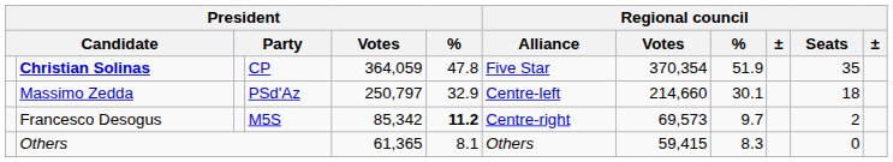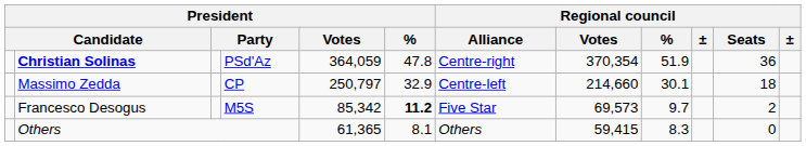Christian Solinas | column 4: CP -> PSd'Az
Christian Solinas | Regional council / Alliance: Five Star -> Centre-right
Christian Solinas | Regional council / Seats: 35 -> 36
Massimo Zedda | column 4: PSd'Az -> CP
Francesco Desogus | Regional council / Alliance: Centre-right -> Five Star
